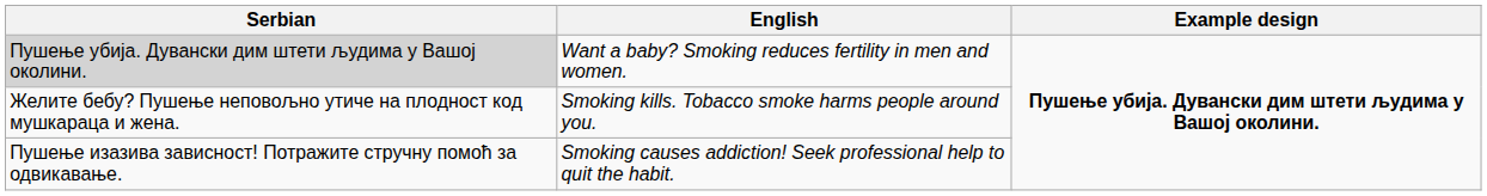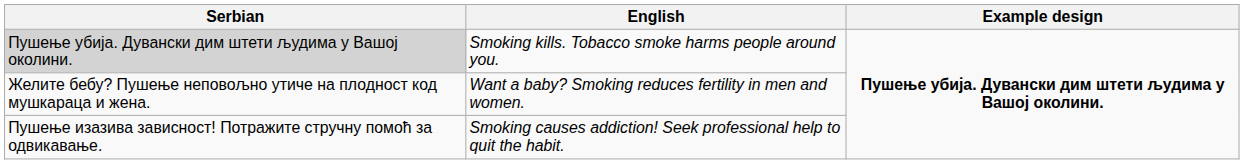row 2 | English: Want a baby? Smoking reduces fertility in men and women. -> Smoking kills. Tobacco smoke harms people around you.
row 3 | English: Smoking kills. Tobacco smoke harms people around you. -> Want a baby? Smoking reduces fertility in men and women.
